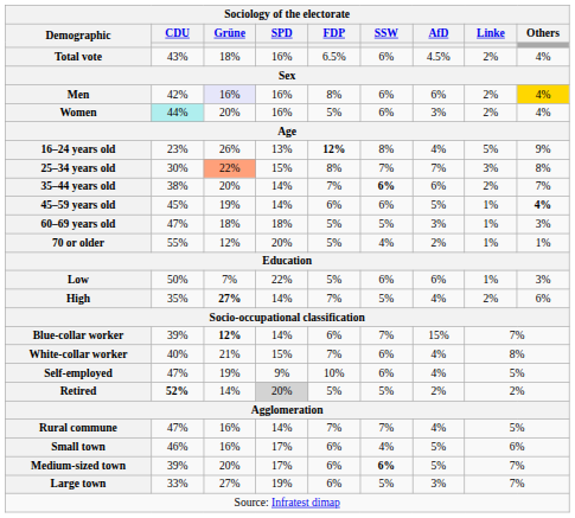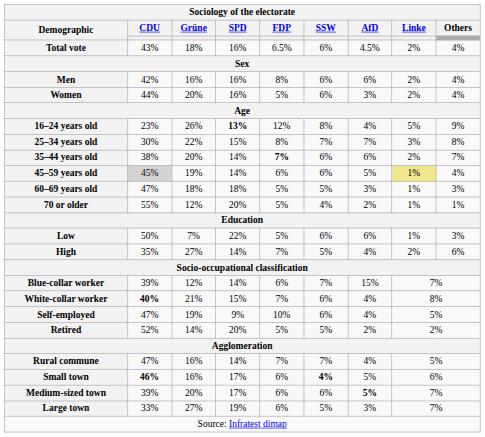Men | Sociology of the electorate / Grüne: lavender background -> no background
Men | Sociology of the electorate / Others: gold background -> no background
Women | Sociology of the electorate / CDU: paleturquoise background -> no background
16–24 years old | Sociology of the electorate / SPD: normal -> bold
16–24 years old | Sociology of the electorate / FDP: bold -> normal
25–34 years old | Sociology of the electorate / Grüne: lightsalmon background -> no background
35–44 years old | Sociology of the electorate / FDP: normal -> bold
35–44 years old | Sociology of the electorate / SSW: bold -> normal
45–59 years old | Sociology of the electorate / CDU: no background -> lightgrey background
45–59 years old | Sociology of the electorate / Linke: no background -> khaki background
45–59 years old | Sociology of the electorate / Others: bold -> normal
High | Sociology of the electorate / Grüne: bold -> normal
Blue-collar worker | Sociology of the electorate / Grüne: bold -> normal
White-collar worker | Sociology of the electorate / CDU: normal -> bold
Retired | Sociology of the electorate / CDU: bold -> normal
Retired | Sociology of the electorate / SPD: lightgrey background -> no background
Small town | Sociology of the electorate / CDU: normal -> bold
Small town | Sociology of the electorate / SSW: normal -> bold
Medium-sized town | Sociology of the electorate / SSW: bold -> normal
Medium-sized town | Sociology of the electorate / AfD: normal -> bold
